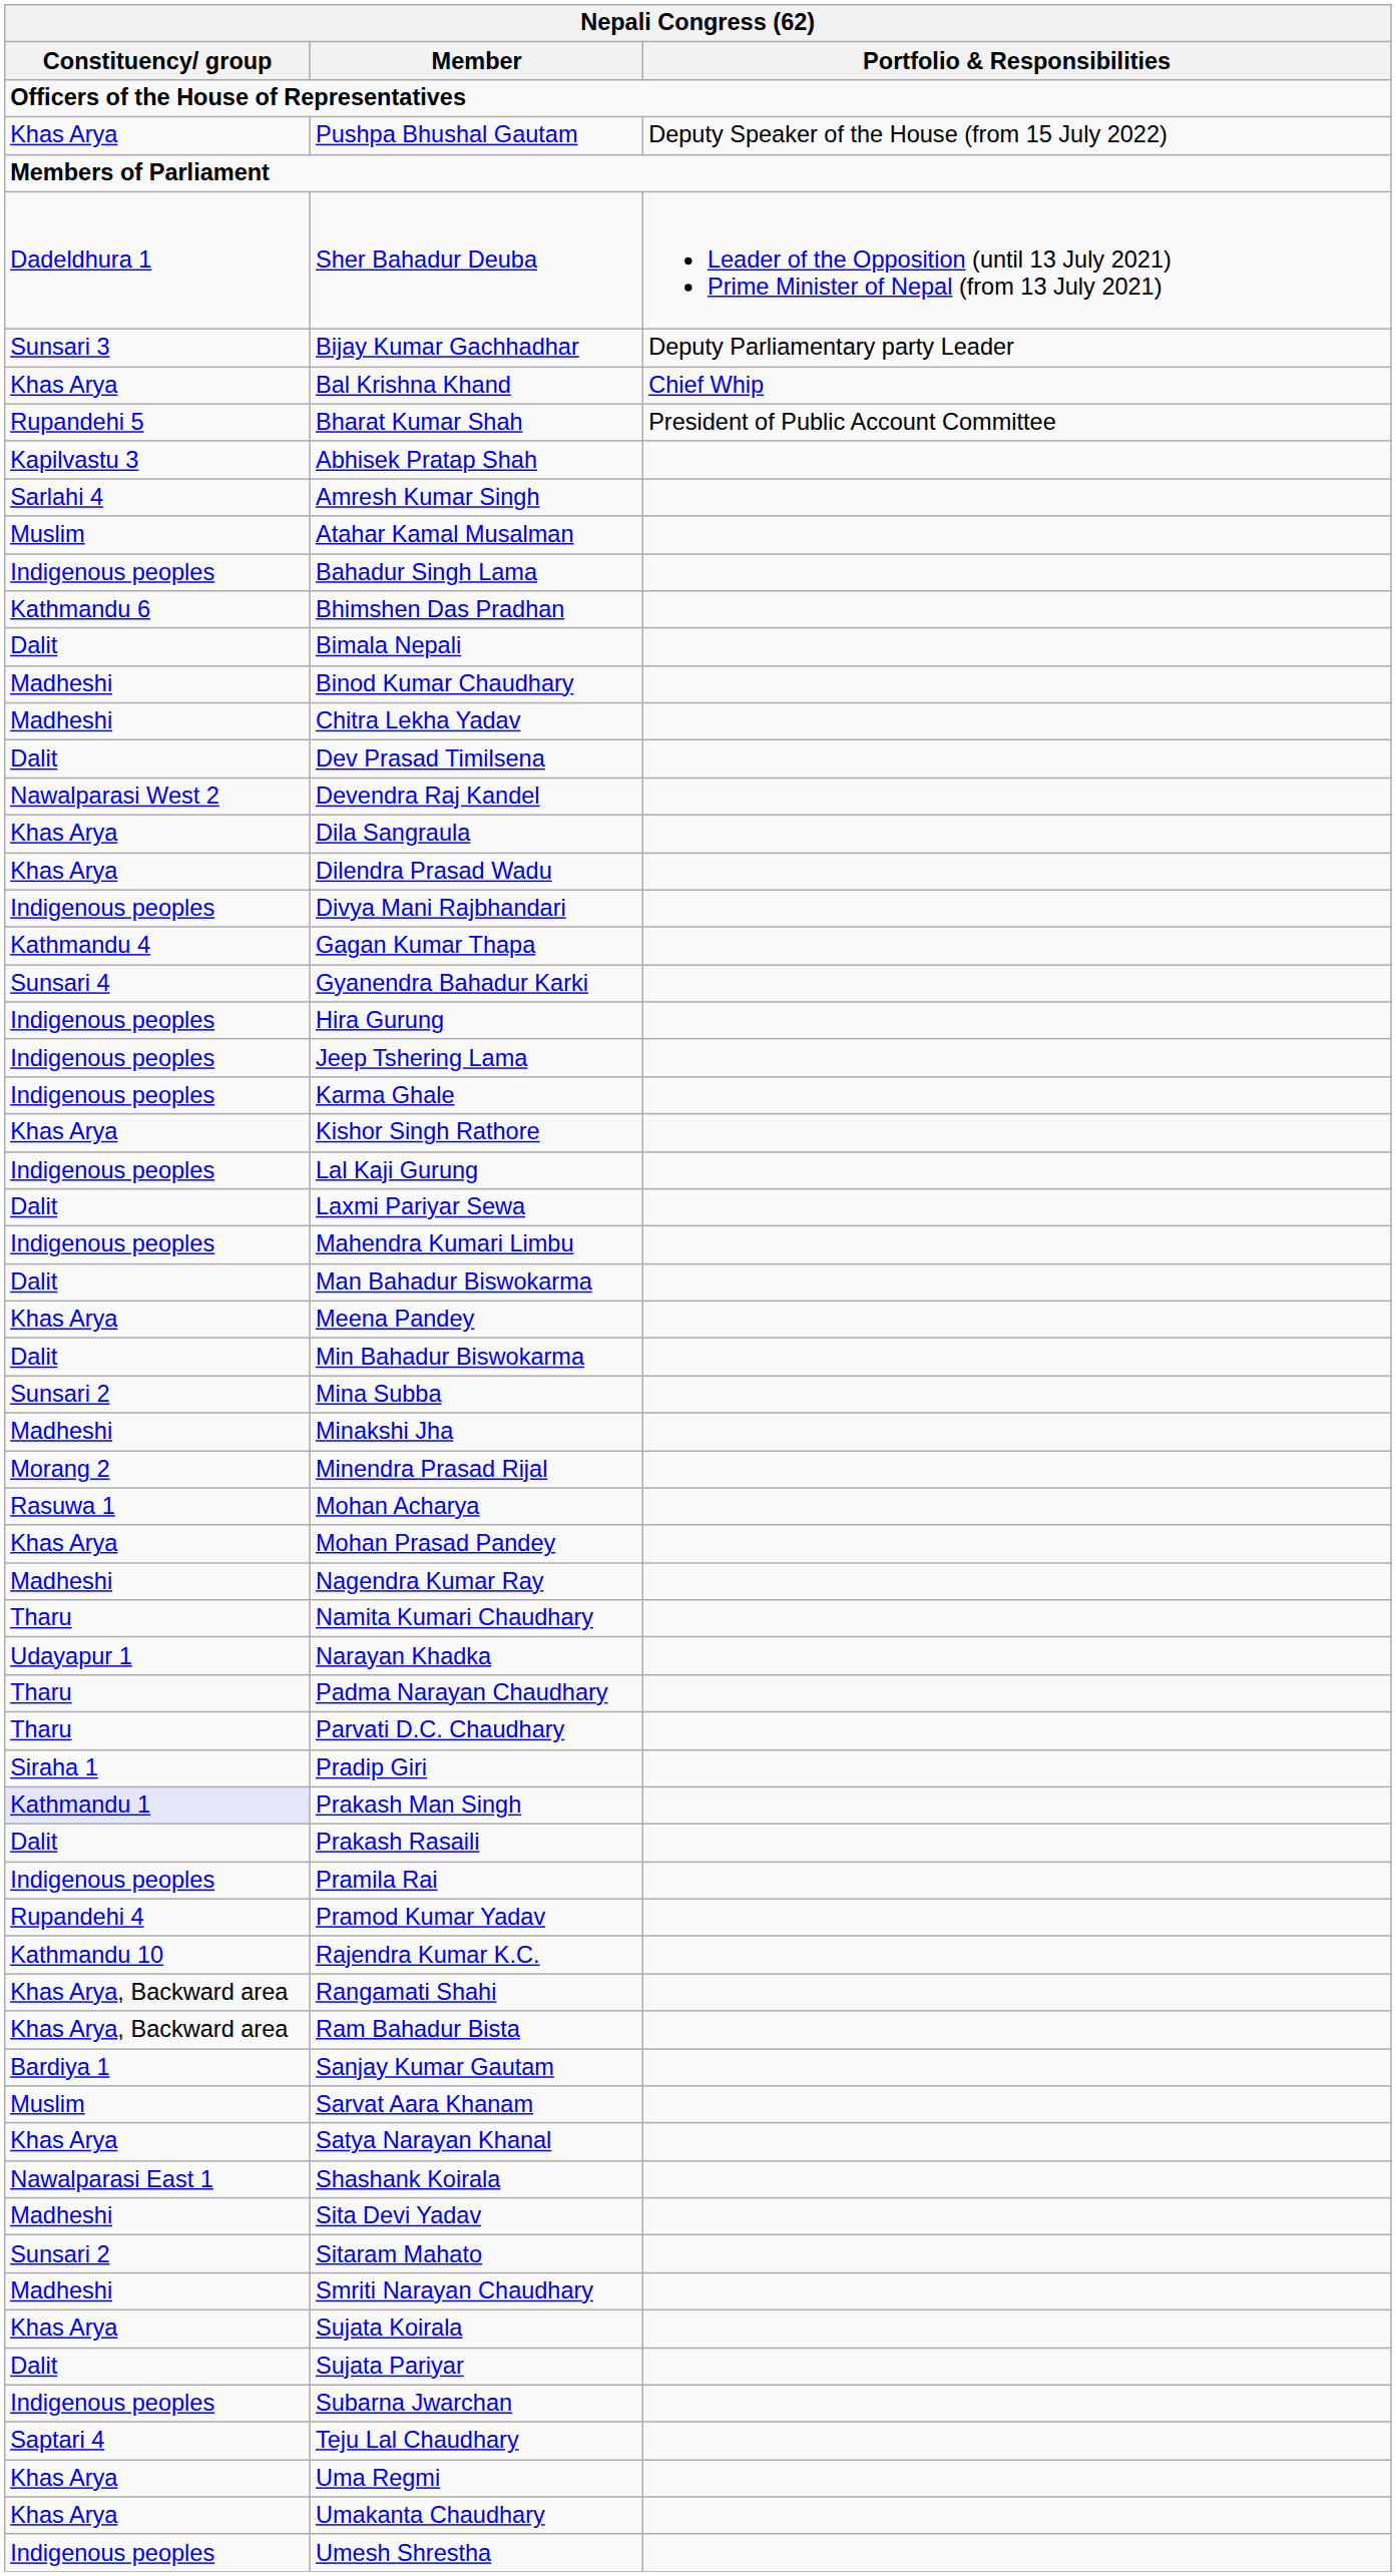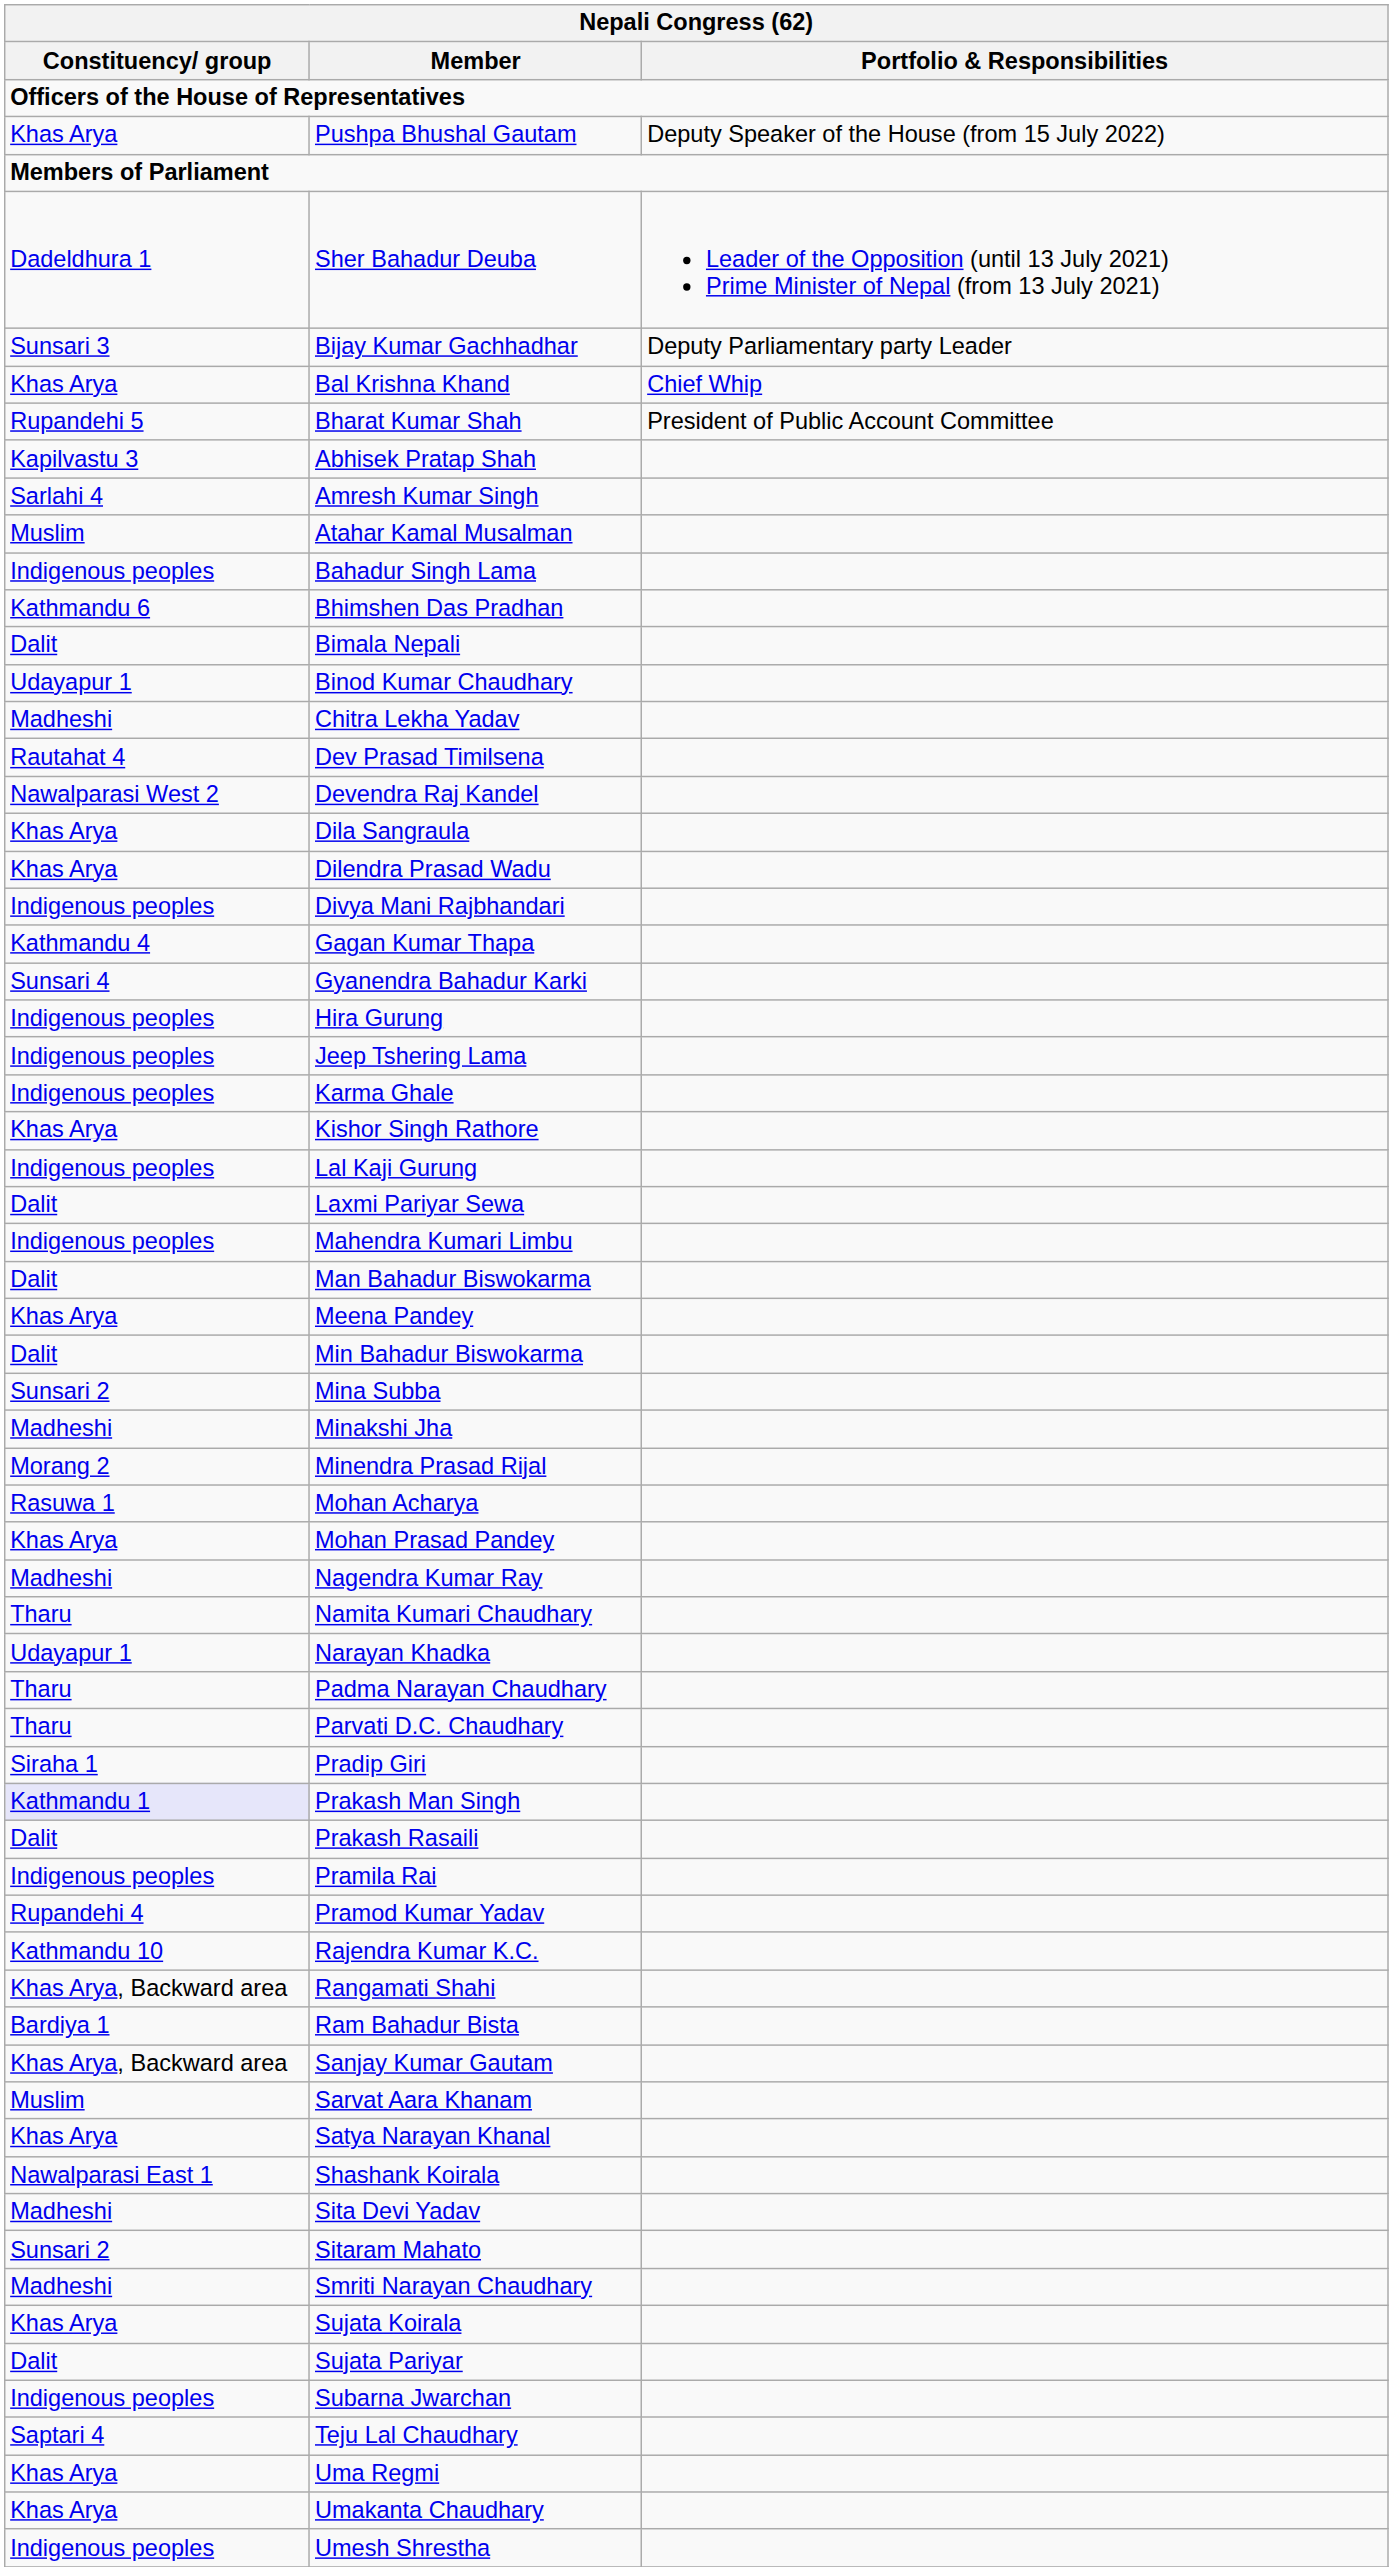Binod Kumar Chaudhary | Constituency/ group: Madheshi -> Udayapur 1
Dev Prasad Timilsena | Constituency/ group: Dalit -> Rautahat 4
Ram Bahadur Bista | Constituency/ group: Khas Arya, Backward area -> Bardiya 1
Sanjay Kumar Gautam | Constituency/ group: Bardiya 1 -> Khas Arya, Backward area
